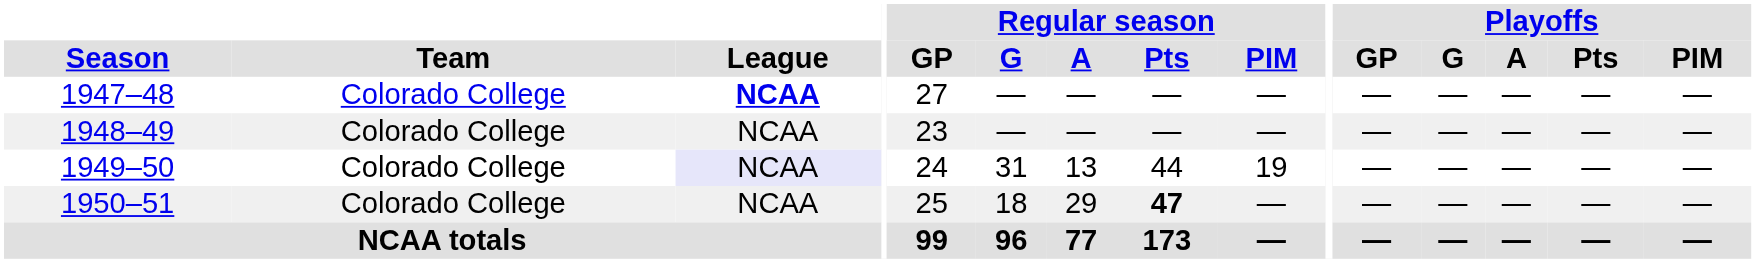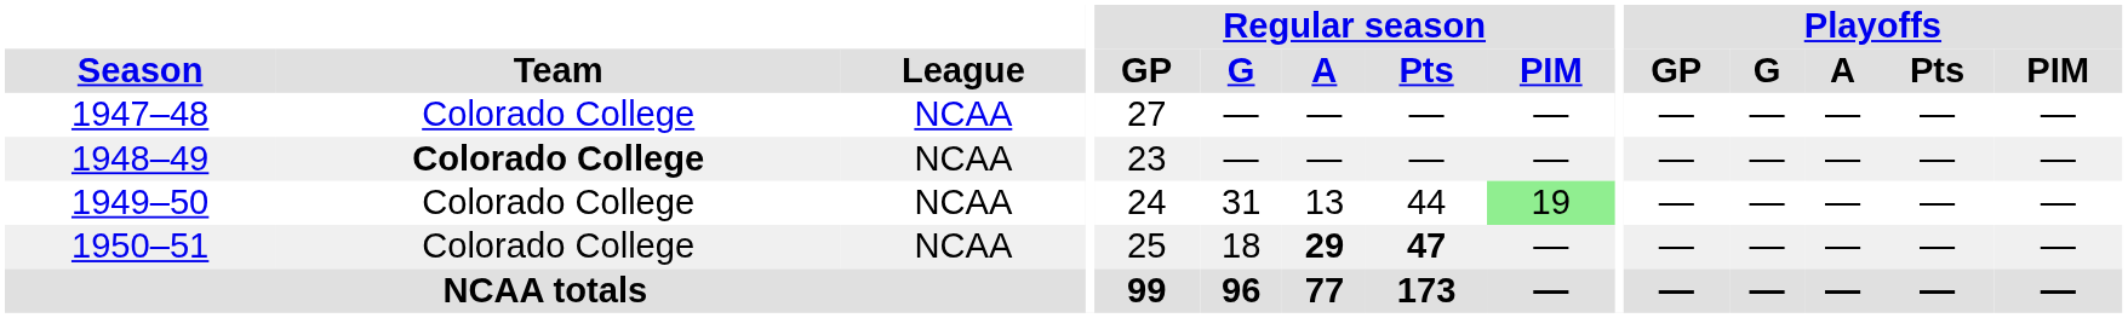1947–48 | League: bold -> normal
1948–49 | Team: normal -> bold
1949–50 | League: lavender background -> no background
1949–50 | Regular season / PIM: no background -> lightgreen background
1950–51 | Regular season / A: normal -> bold
